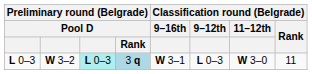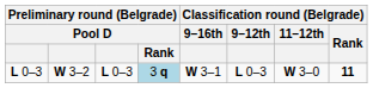row 4 | column 3: paleturquoise background -> no background
row 4 | Classification round (Belgrade) / Rank: normal -> bold
